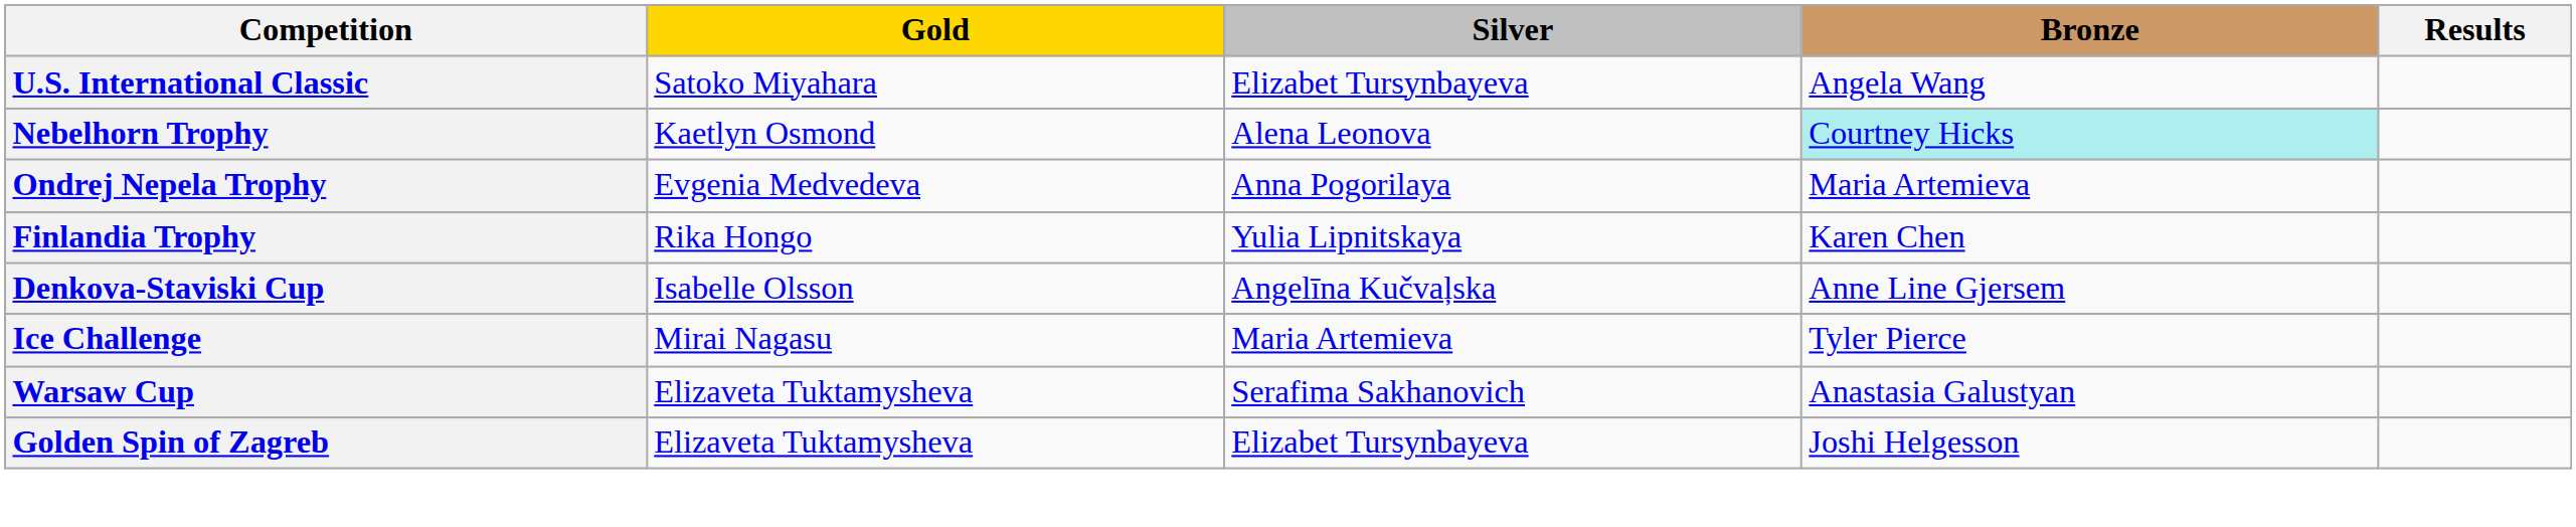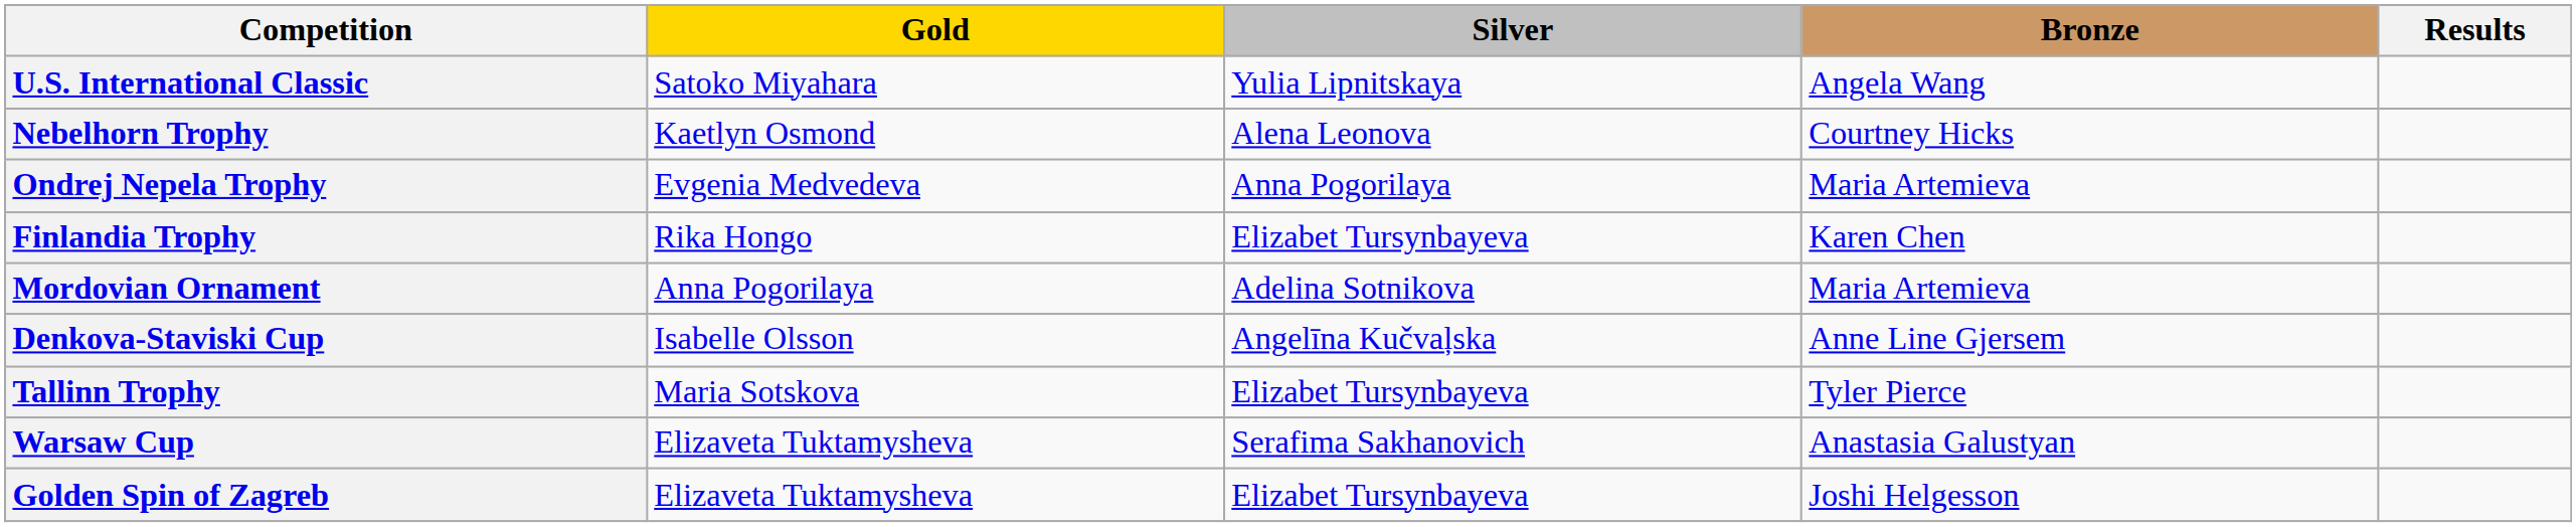U.S. International Classic | Silver: Elizabet Tursynbayeva -> Yulia Lipnitskaya
Nebelhorn Trophy | Bronze: paleturquoise background -> no background
Finlandia Trophy | Silver: Yulia Lipnitskaya -> Elizabet Tursynbayeva
+ row: Mordovian Ornament | Anna Pogorilaya | Adelina Sotnikova | Maria Artemieva
- row: Ice Challenge | Mirai Nagasu | Maria Artemieva | Tyler Pierce
+ row: Tallinn Trophy | Maria Sotskova | Elizabet Tursynbayeva | Tyler Pierce
